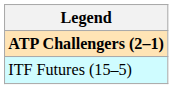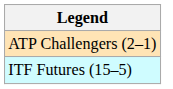row 2 | column 1: bold -> normal
